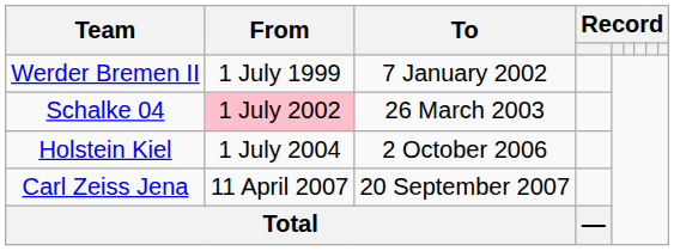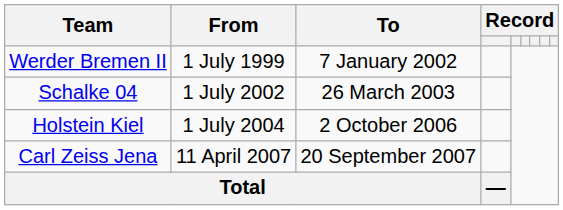Schalke 04 | From: pink background -> no background
